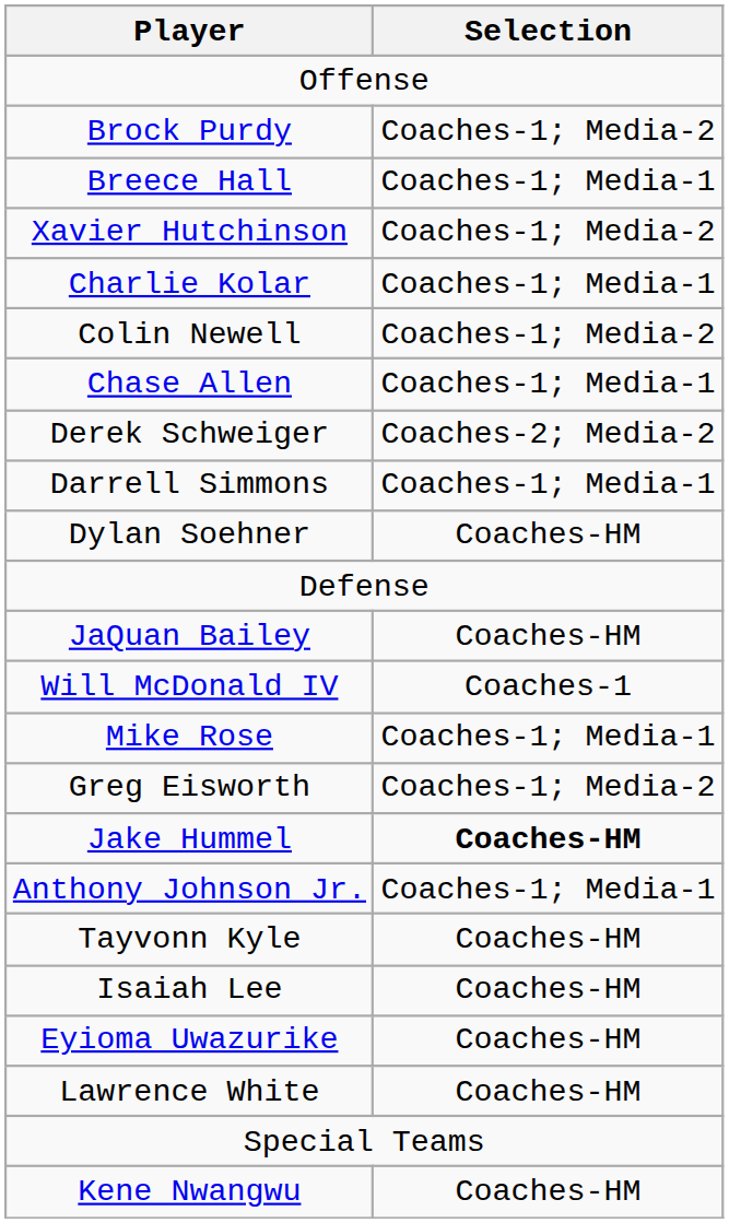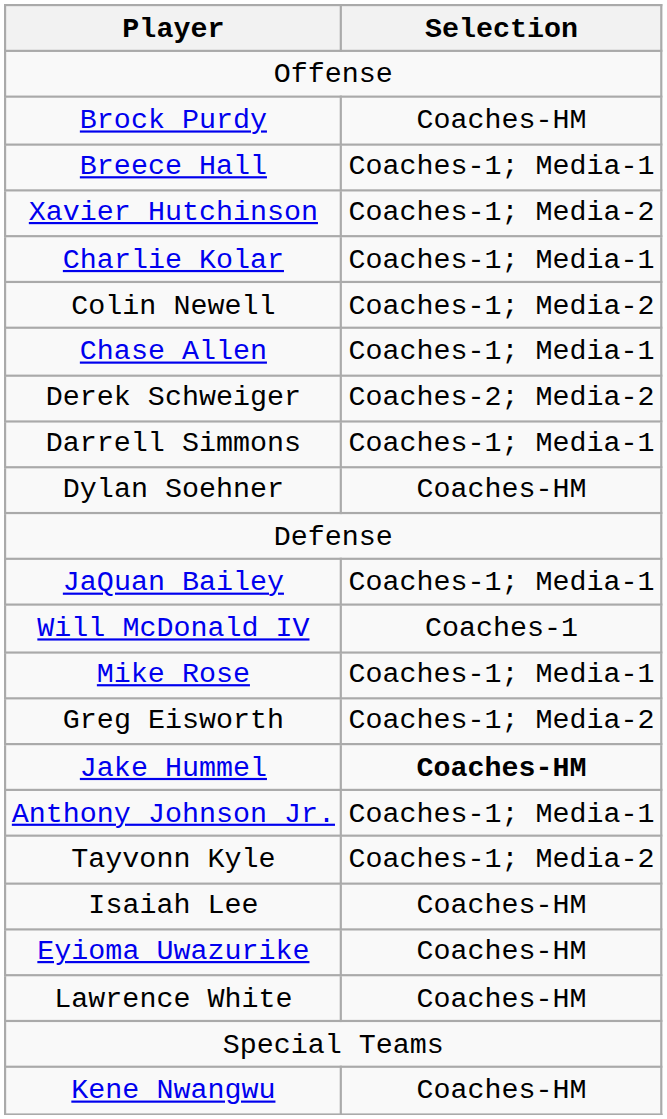Brock Purdy | Selection: Coaches-1; Media-2 -> Coaches-HM
JaQuan Bailey | Selection: Coaches-HM -> Coaches-1; Media-1
Tayvonn Kyle | Selection: Coaches-HM -> Coaches-1; Media-2
